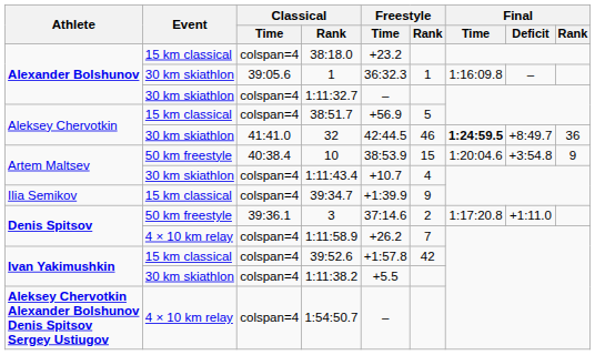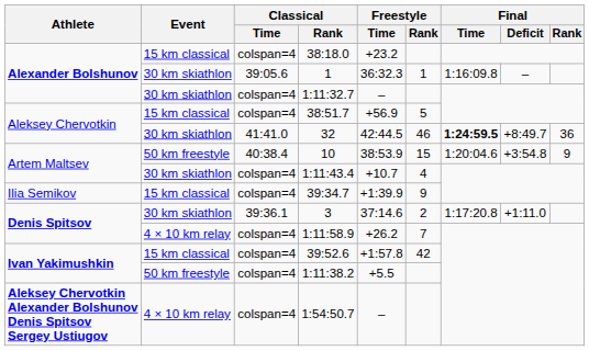3 | Event: 50 km freestyle -> 30 km skiathlon
1:11:38.2 | Event: 30 km skiathlon -> 50 km freestyle
